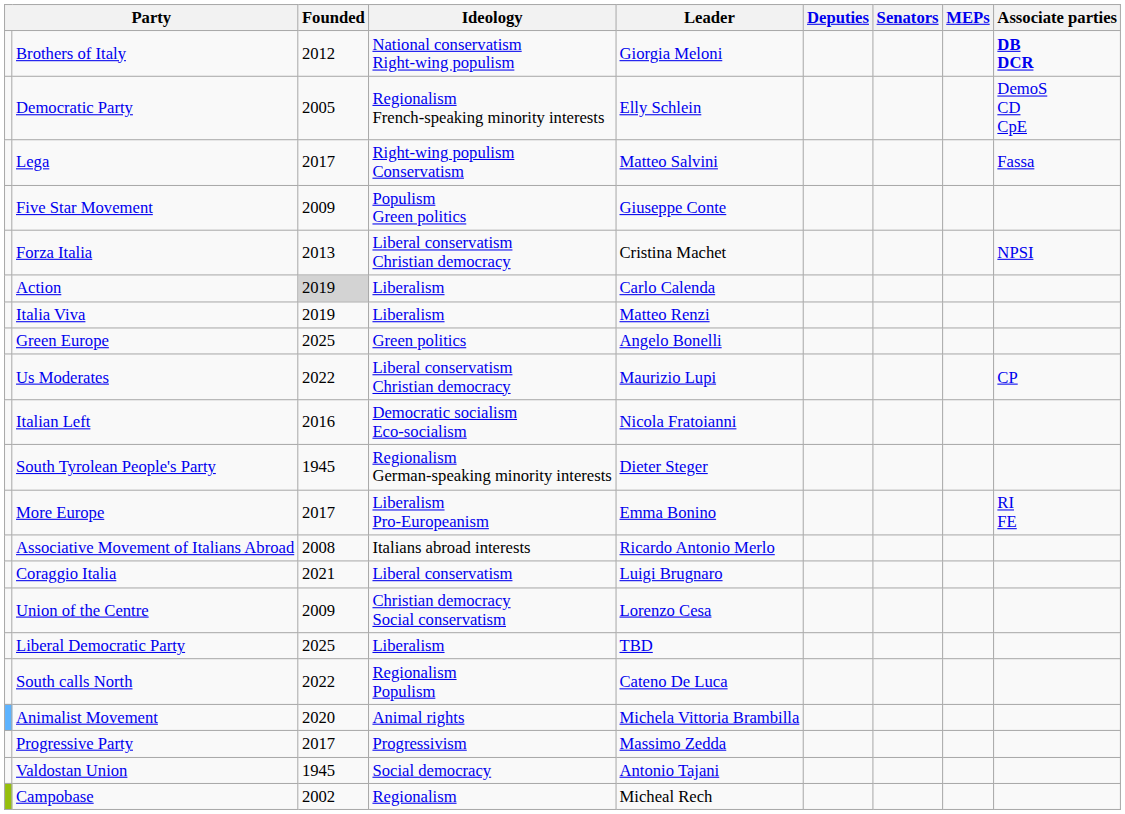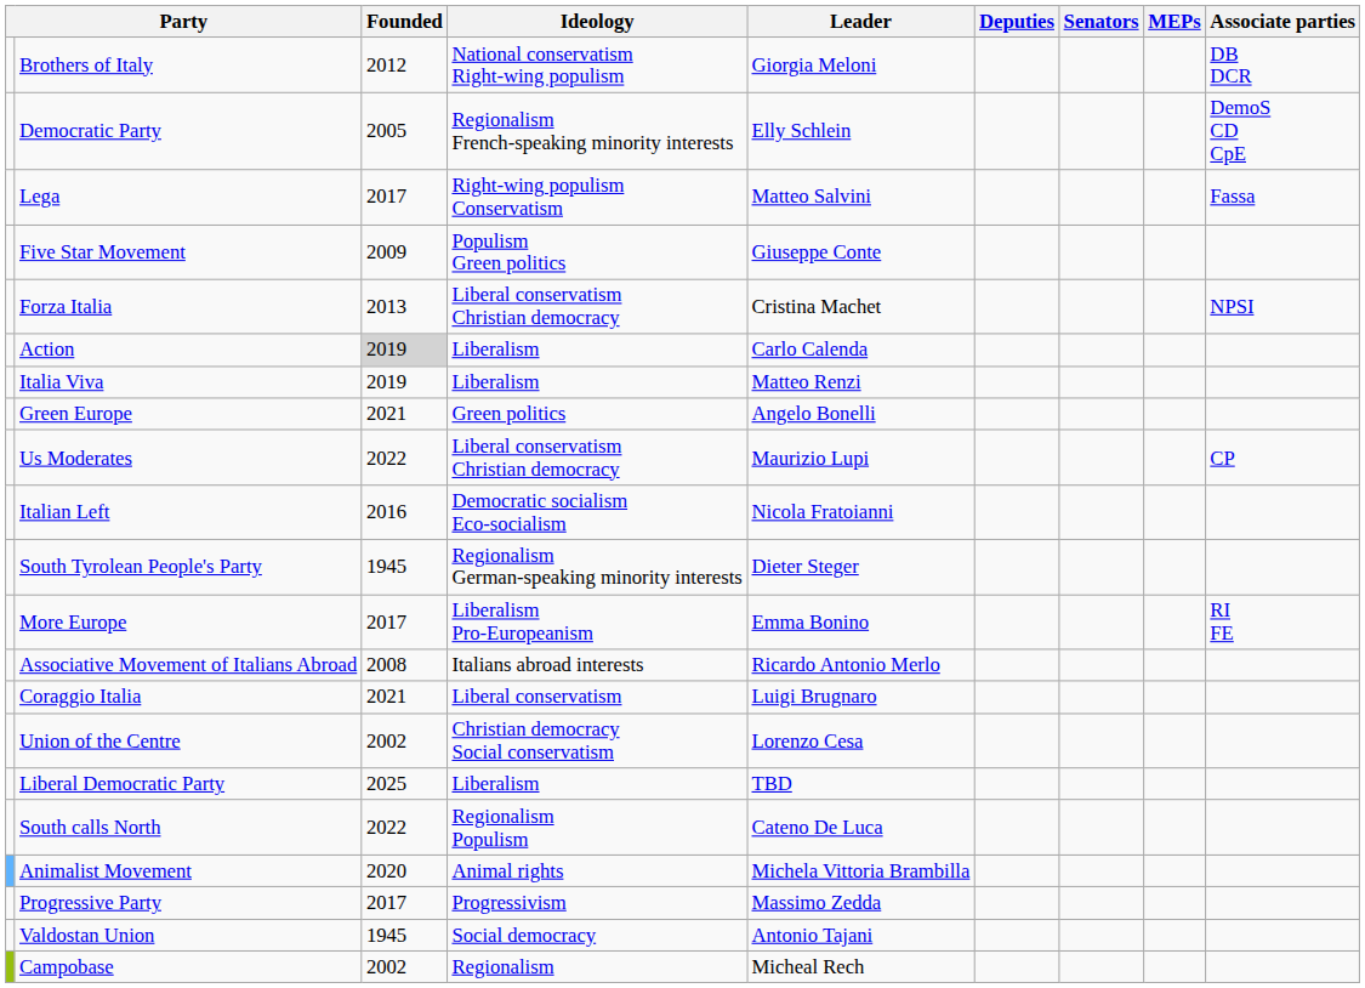Brothers of Italy | Associate parties: bold -> normal
Green Europe | Founded: 2025 -> 2021
Union of the Centre | Founded: 2009 -> 2002
